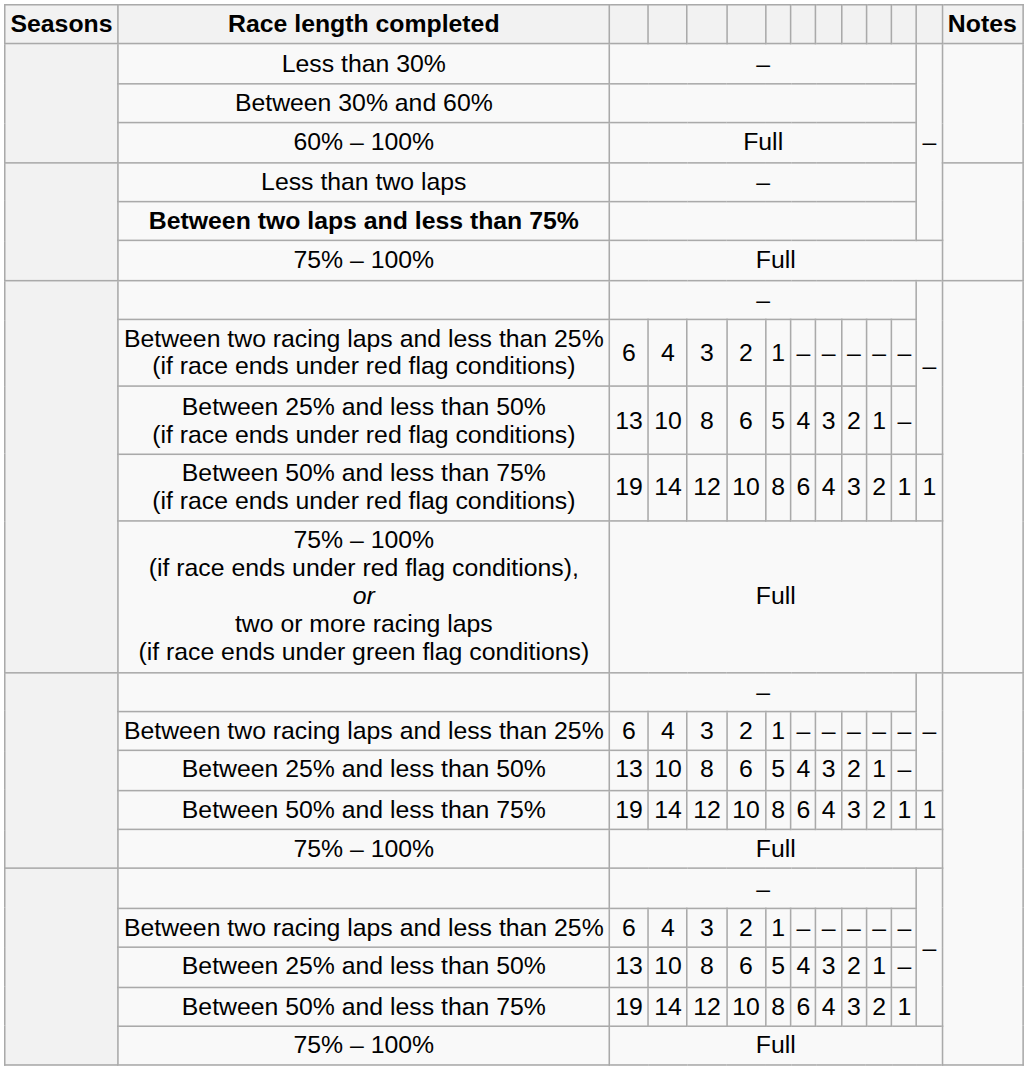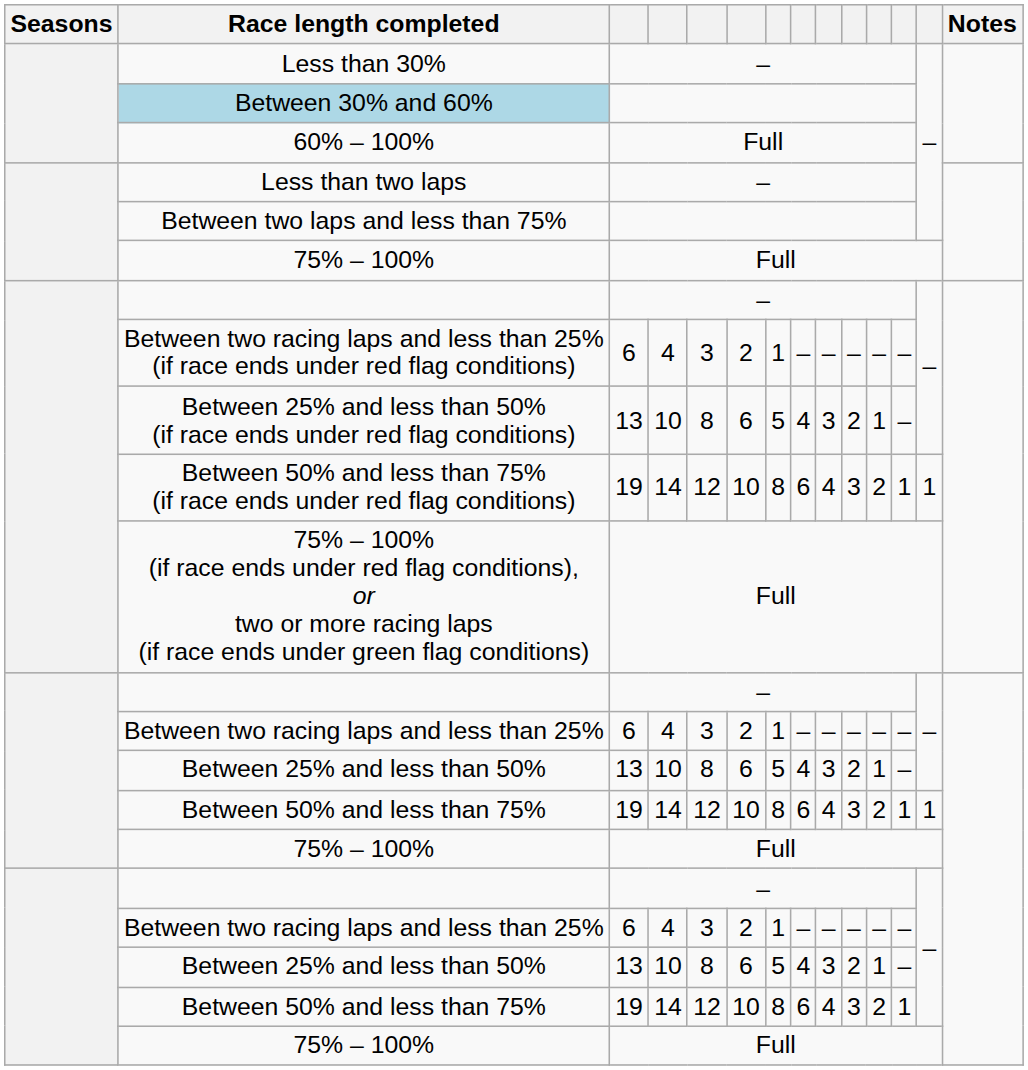Between 30% and 60% | Race length completed: no background -> lightblue background
Between two laps and less than 75% | Race length completed: bold -> normal
